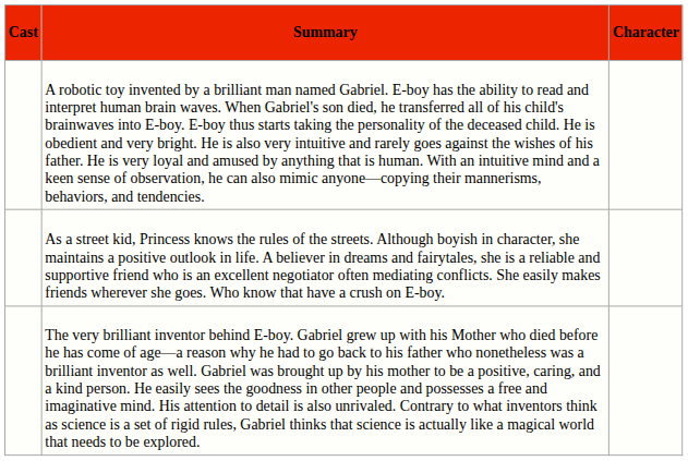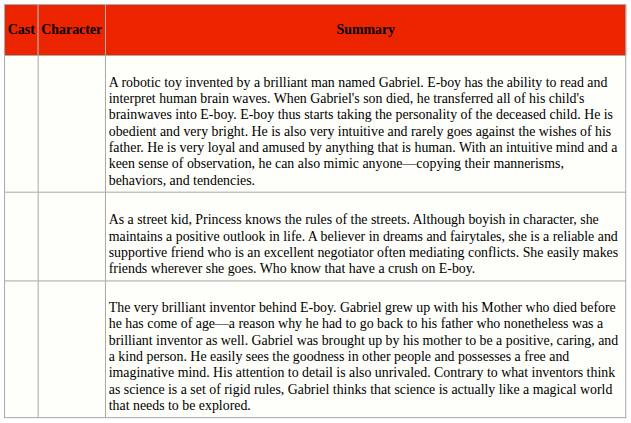columns swapped: Character <-> Summary
